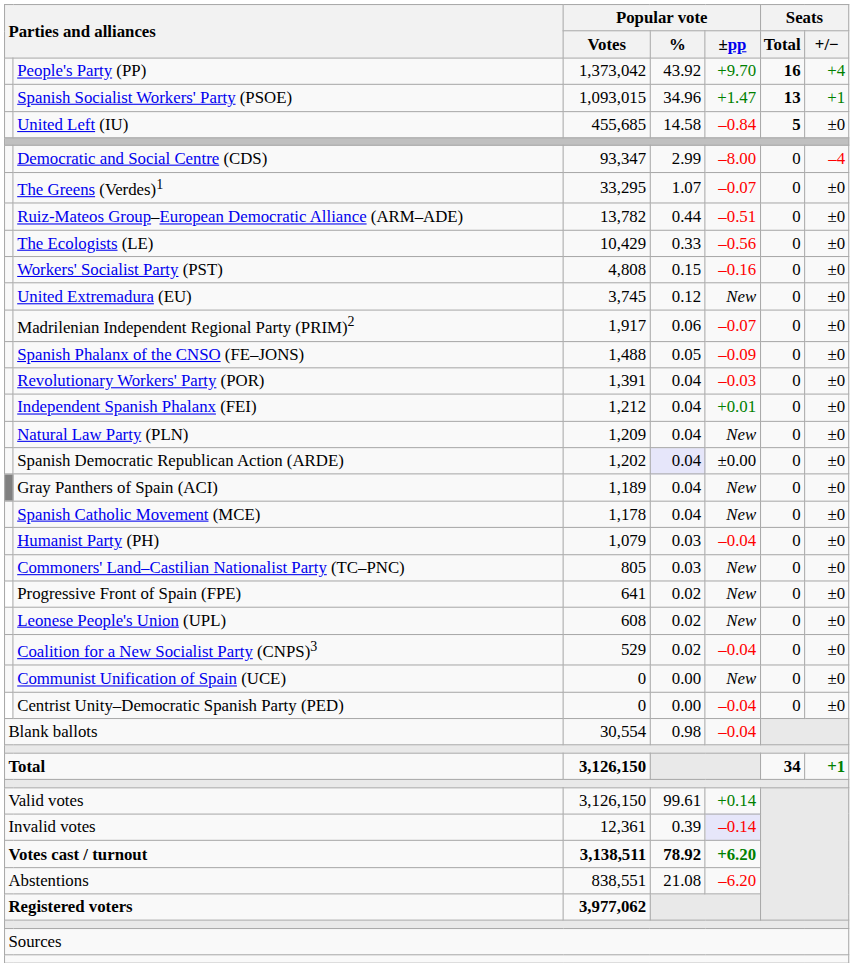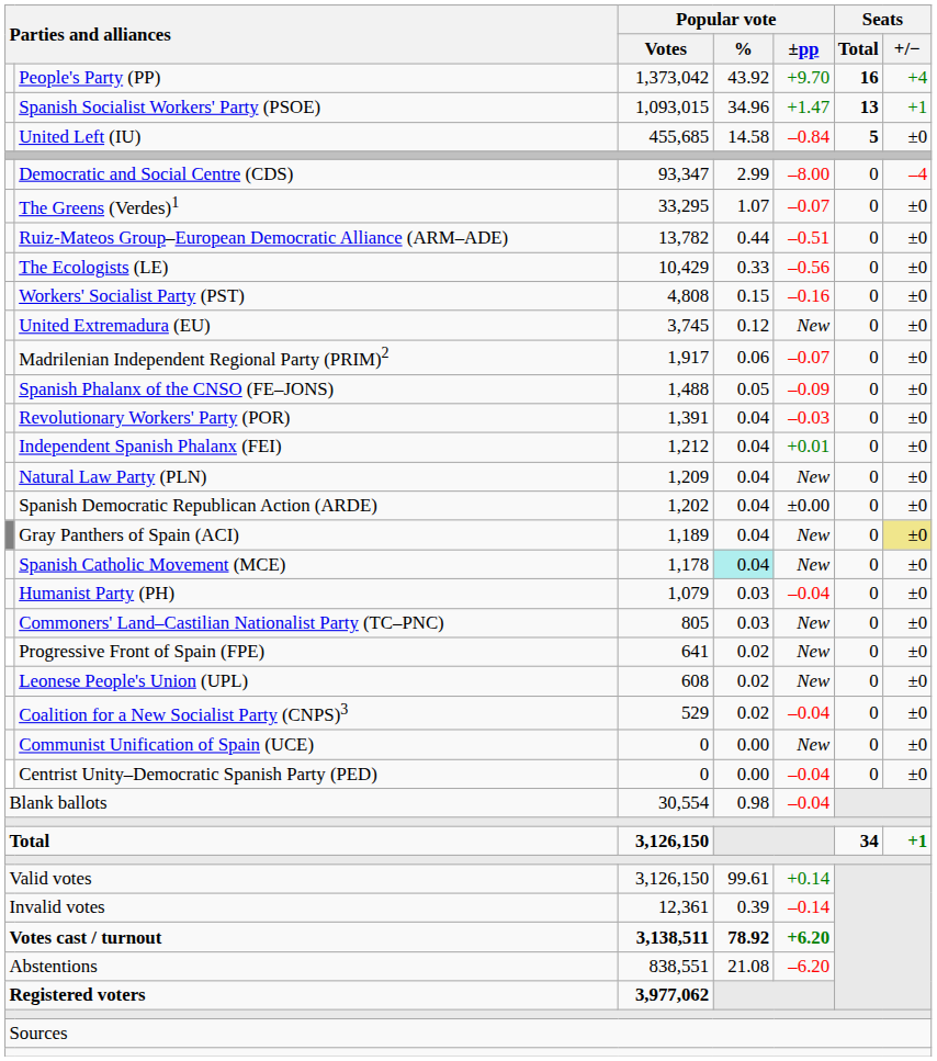Spanish Democratic Republican Action (ARDE) | Popular vote / %: lavender background -> no background
Gray Panthers of Spain (ACI) | Seats / +/−: no background -> khaki background
Spanish Catholic Movement (MCE) | Popular vote / %: no background -> paleturquoise background
Invalid votes | Popular vote / ±pp: lavender background -> no background
